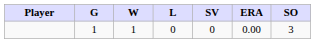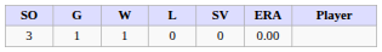columns swapped: Player <-> SO
